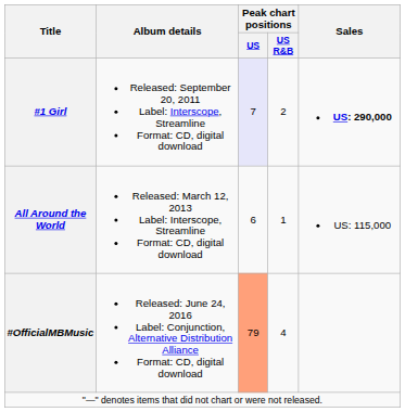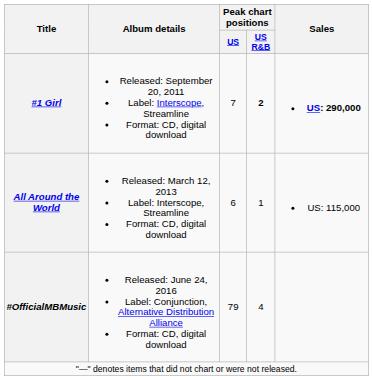#1 Girl | Peak chart positions / US: lavender background -> no background
#1 Girl | Peak chart positions / US R&B: normal -> bold
#OfficialMBMusic | Peak chart positions / US: lightsalmon background -> no background
